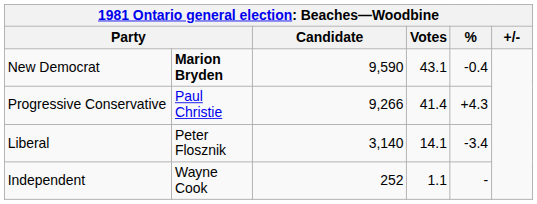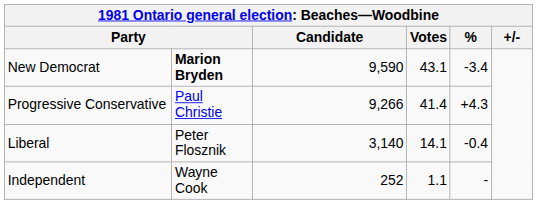New Democrat | %: -0.4 -> -3.4
Liberal | %: -3.4 -> -0.4
